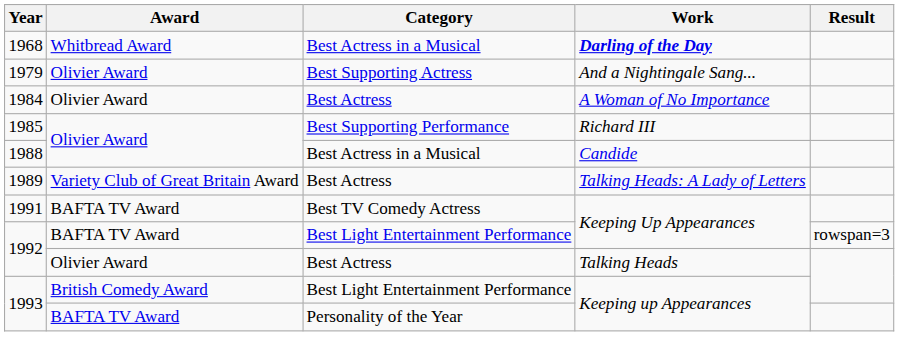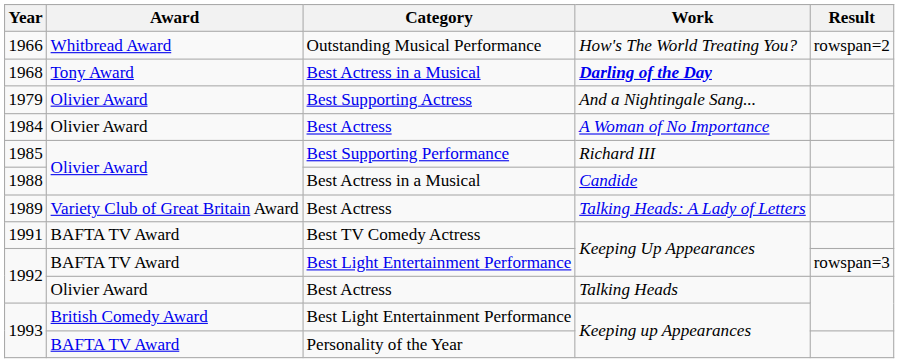+ row: 1966 | Whitbread Award | Outstanding Musical Performance | How's The World Treating You? | rowspan=2
1968 | Award: Whitbread Award -> Tony Award
